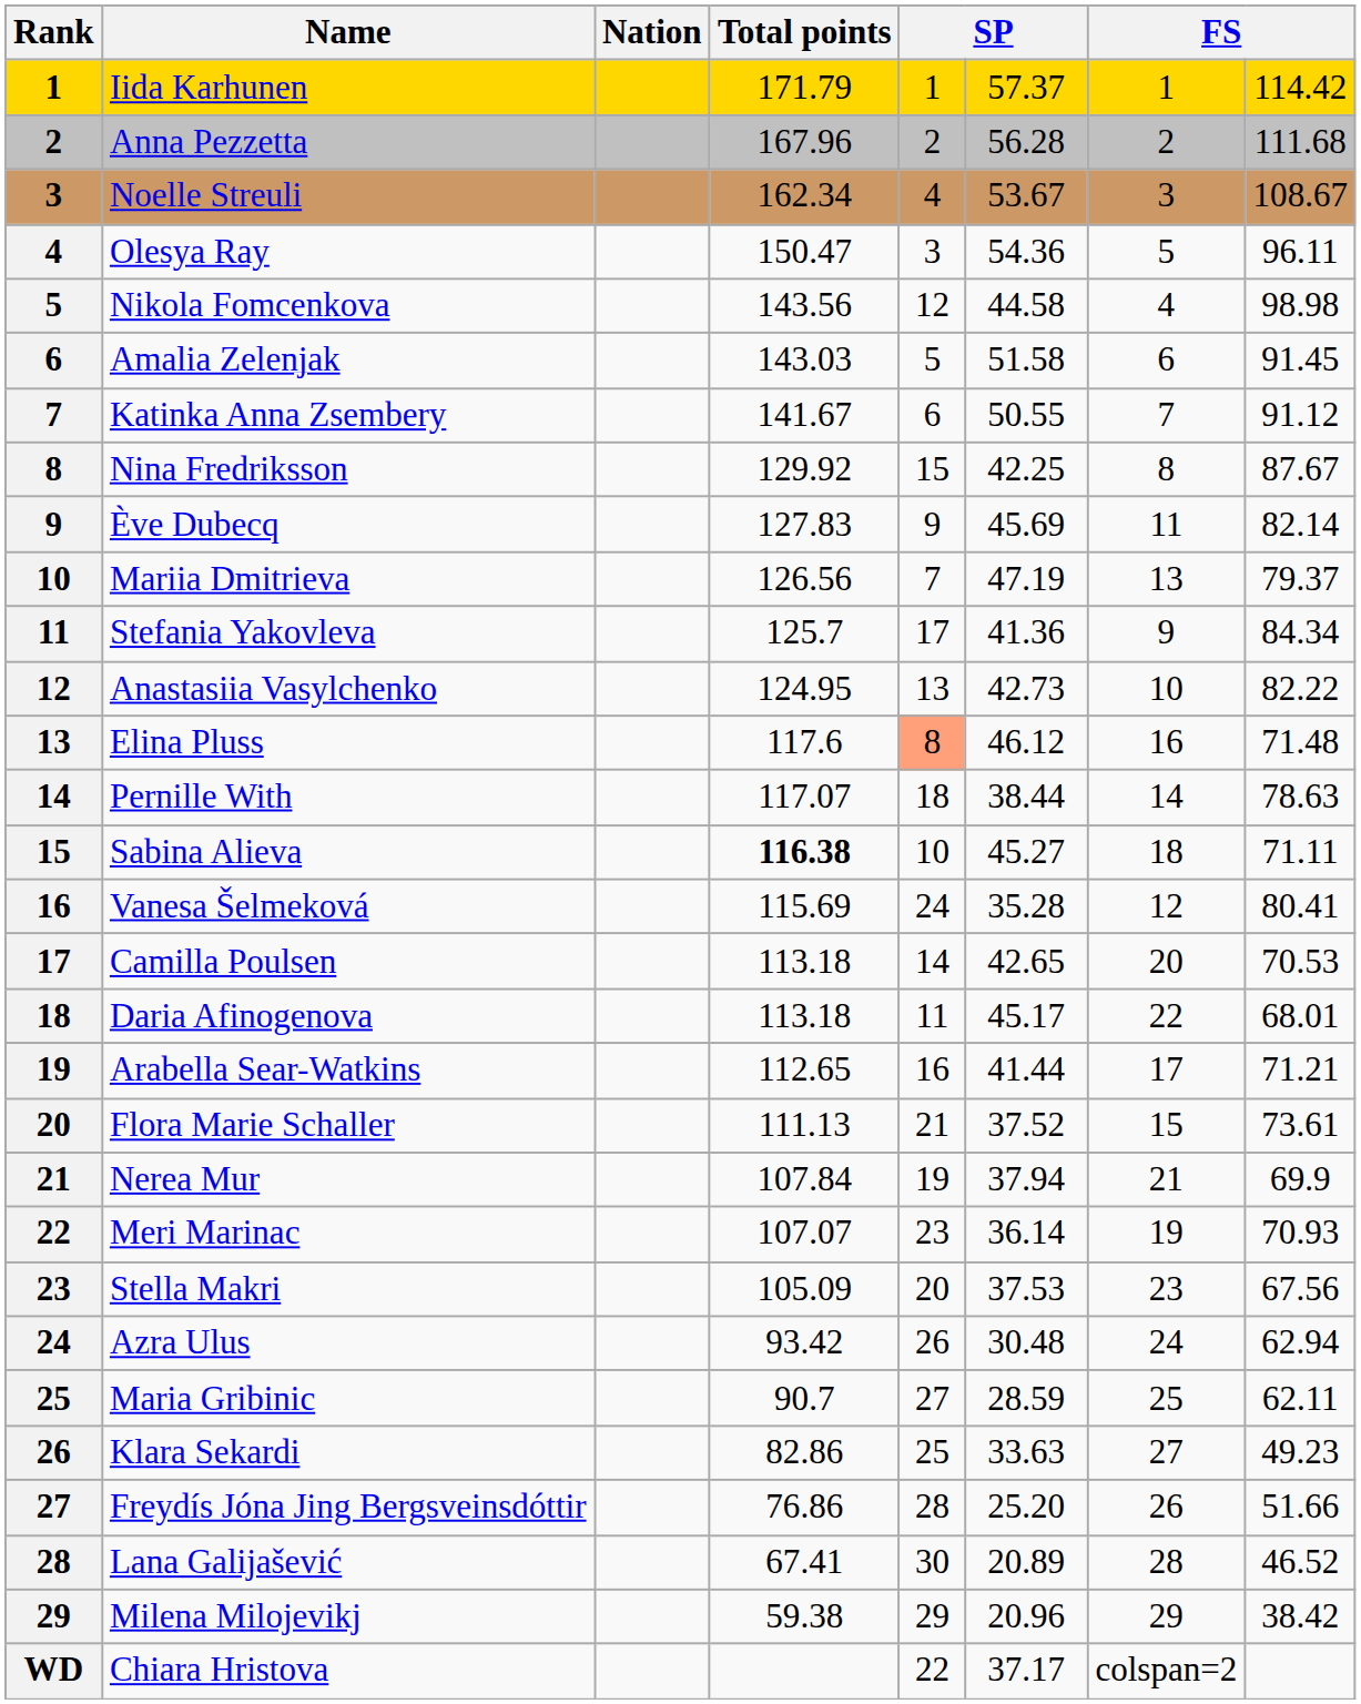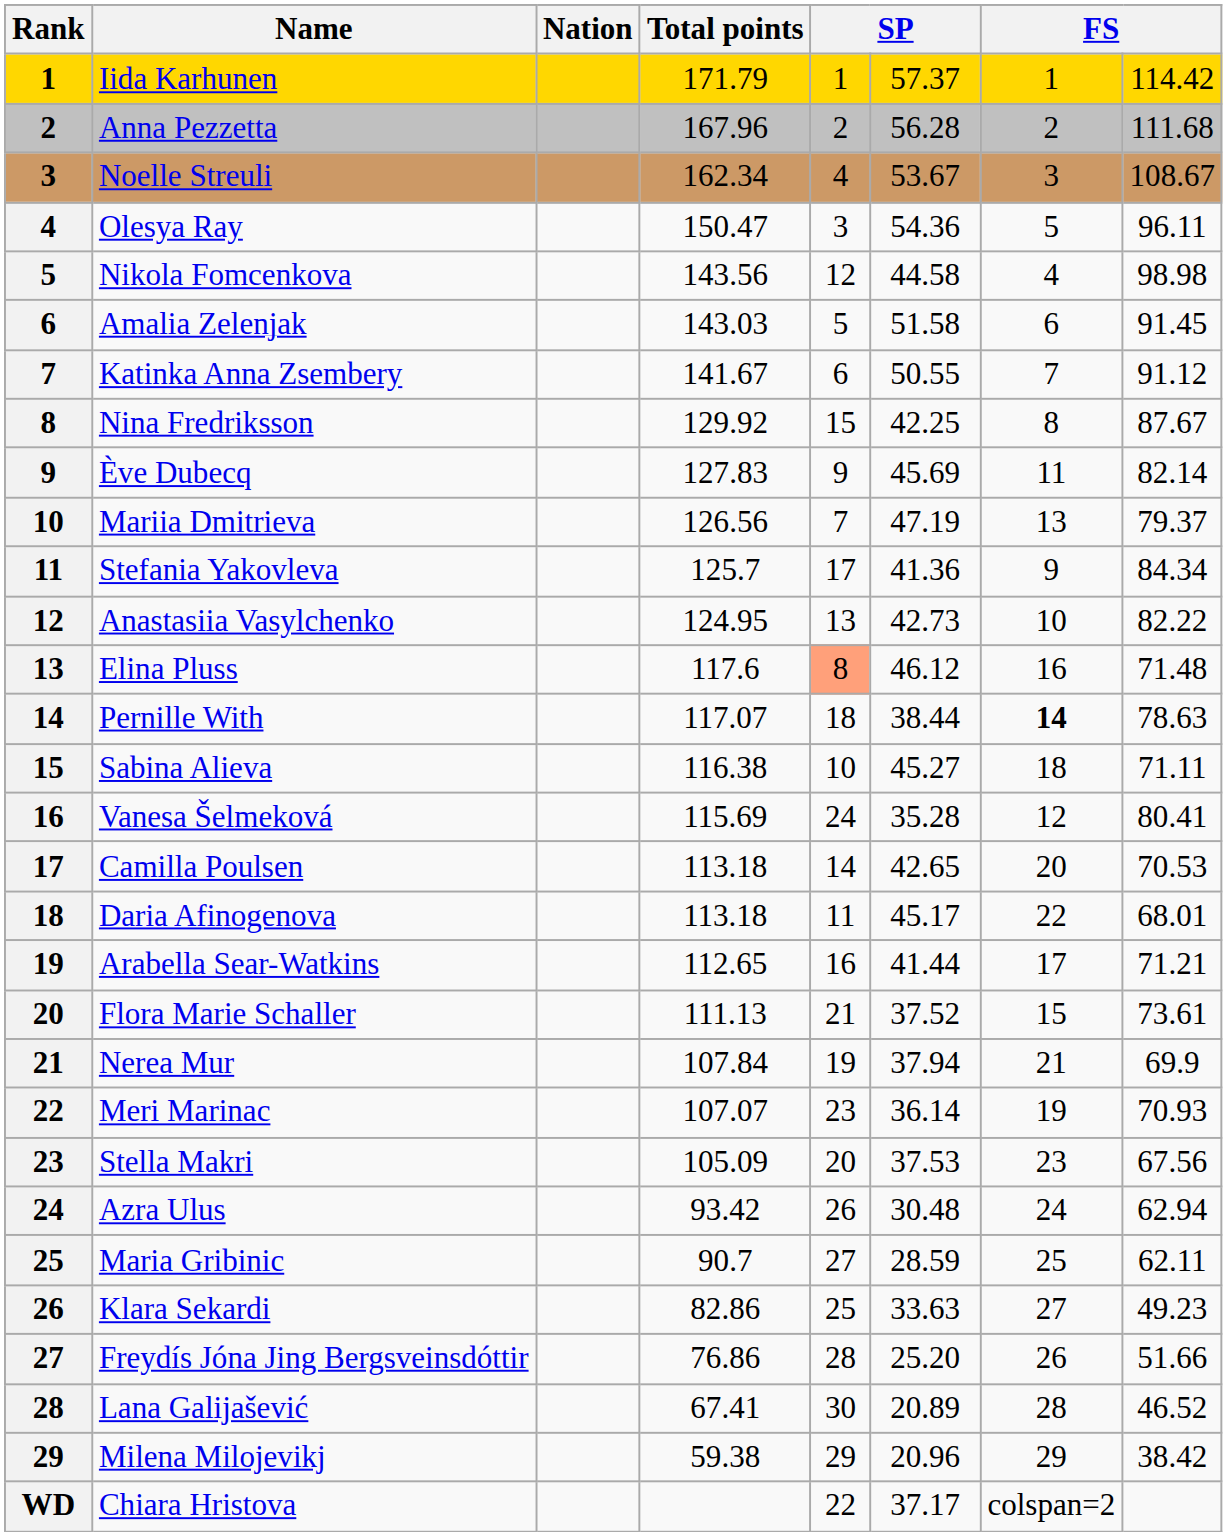Pernille With | column 7: normal -> bold
Sabina Alieva | Total points: bold -> normal
